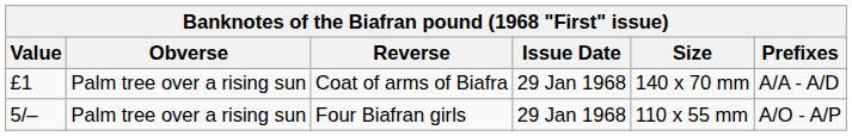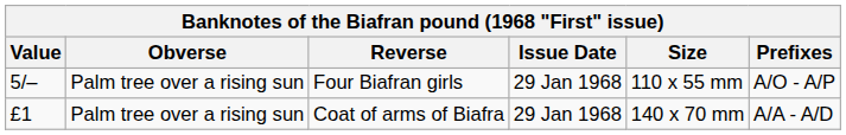rows swapped: Four Biafran girls <-> Coat of arms of Biafra
